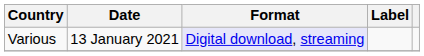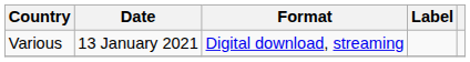Various | Format: lavender background -> no background
